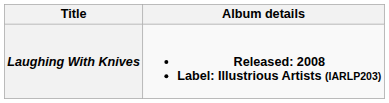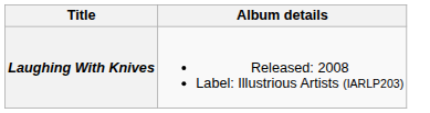Laughing With Knives | Album details: bold -> normal
